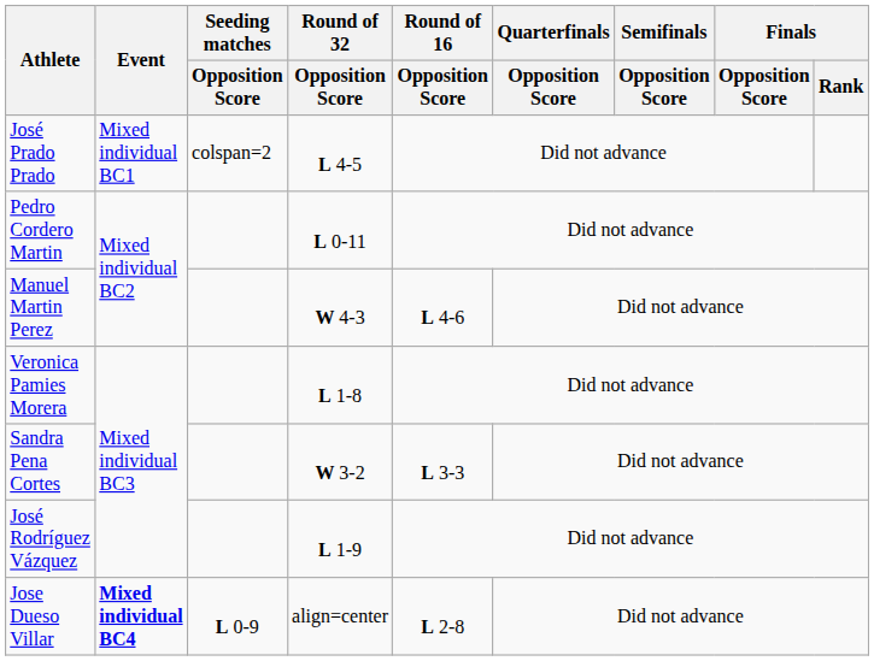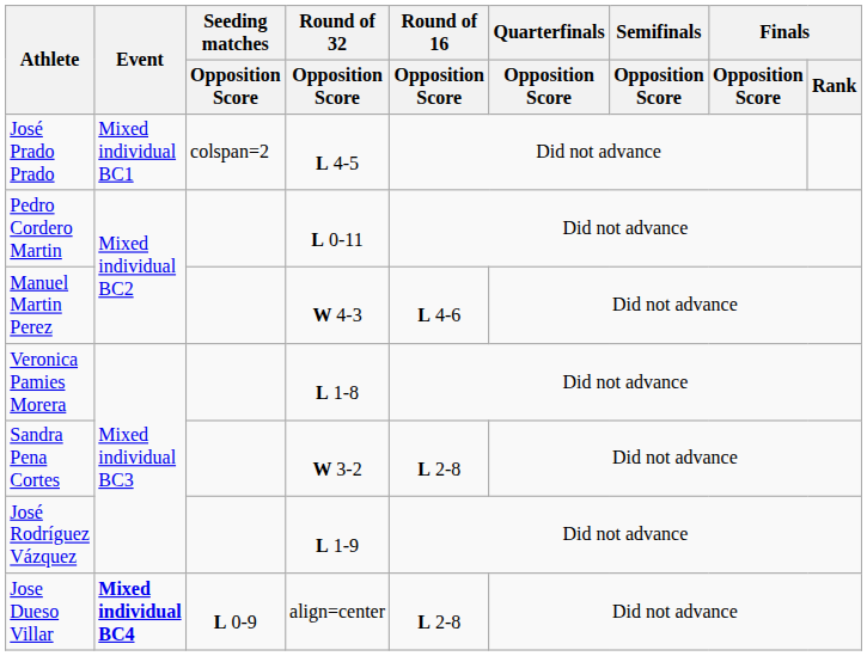Sandra Pena Cortes | Round of 16 / Opposition Score: L 3-3 -> L 2-8
